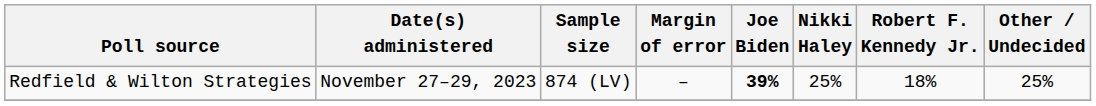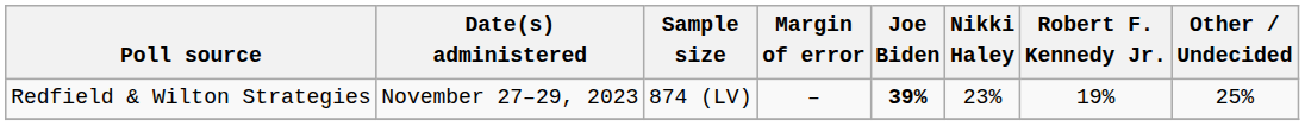Redfield & Wilton Strategies | Nikki Haley: 25% -> 23%
Redfield & Wilton Strategies | Robert F. Kennedy Jr.: 18% -> 19%
